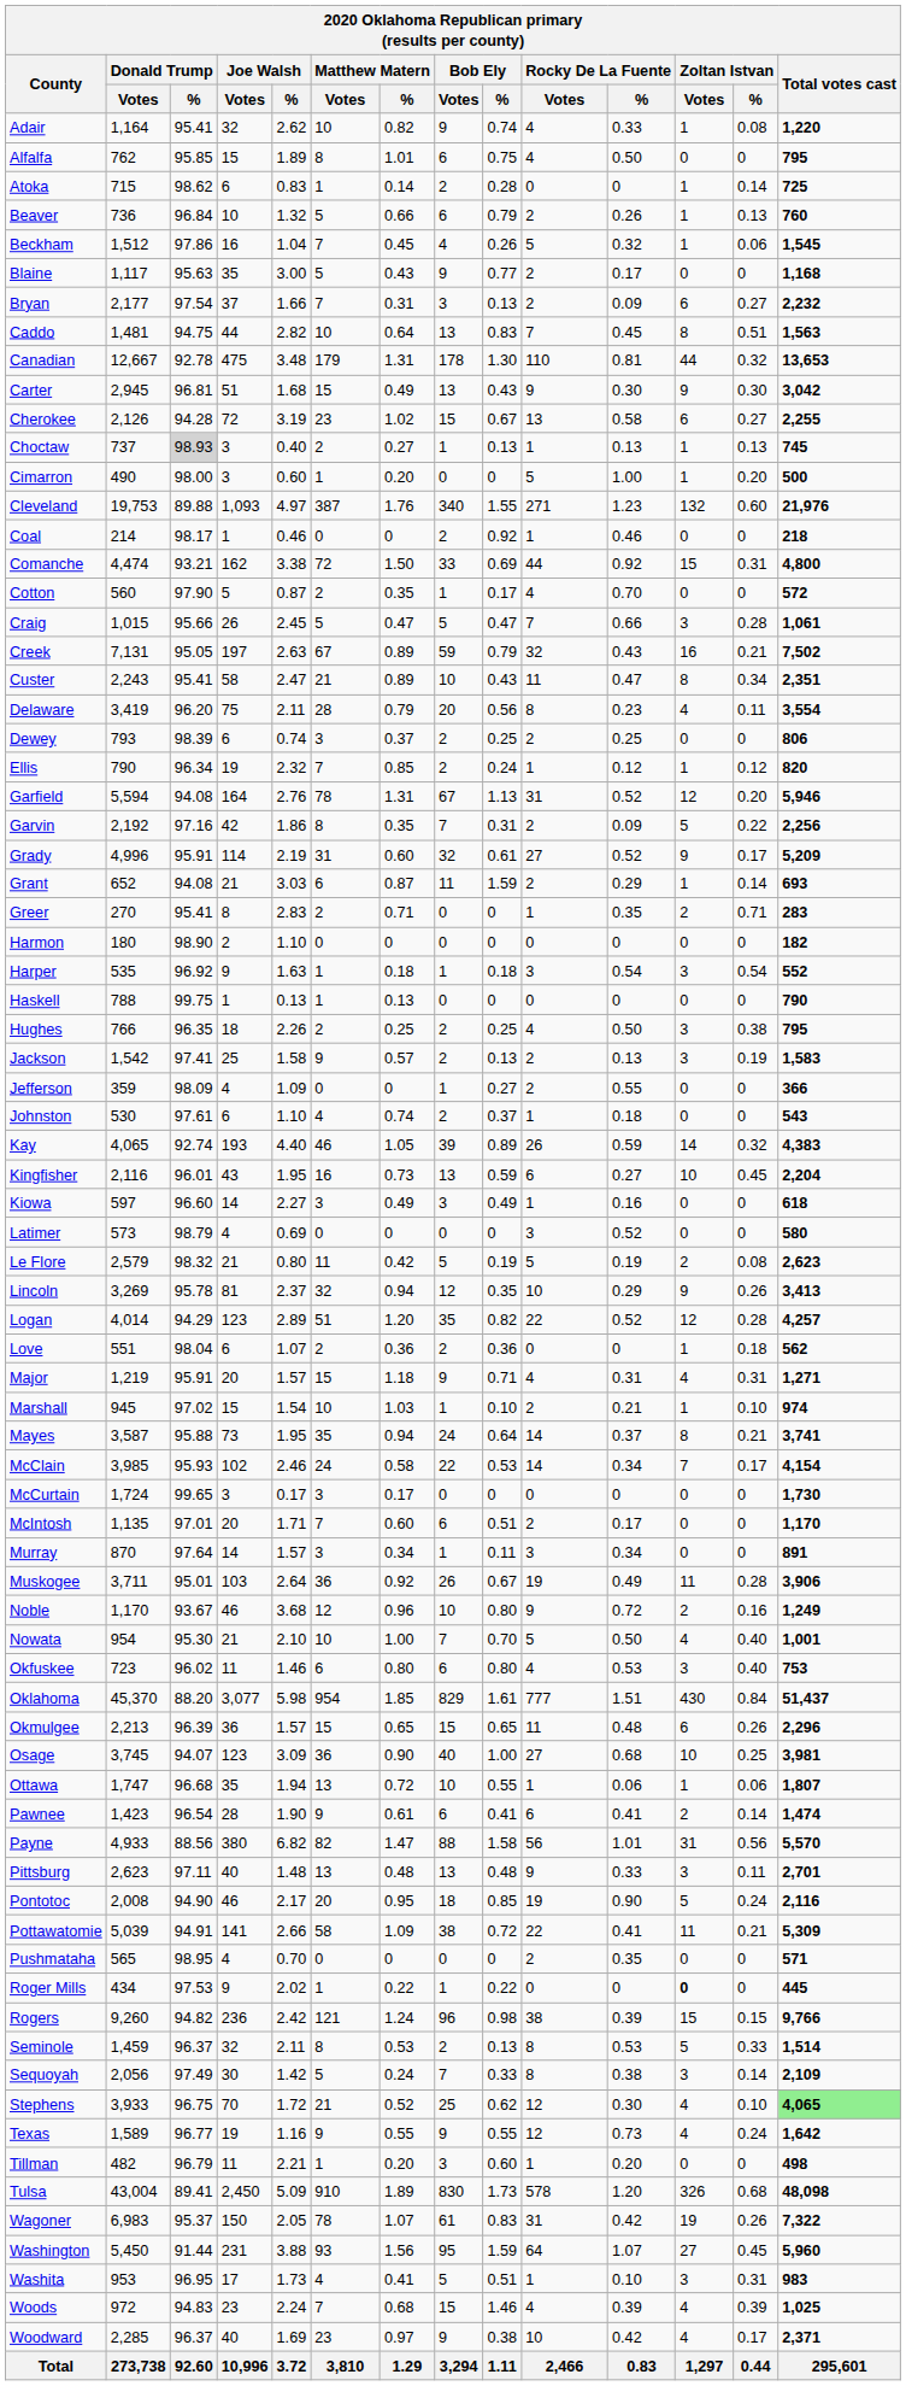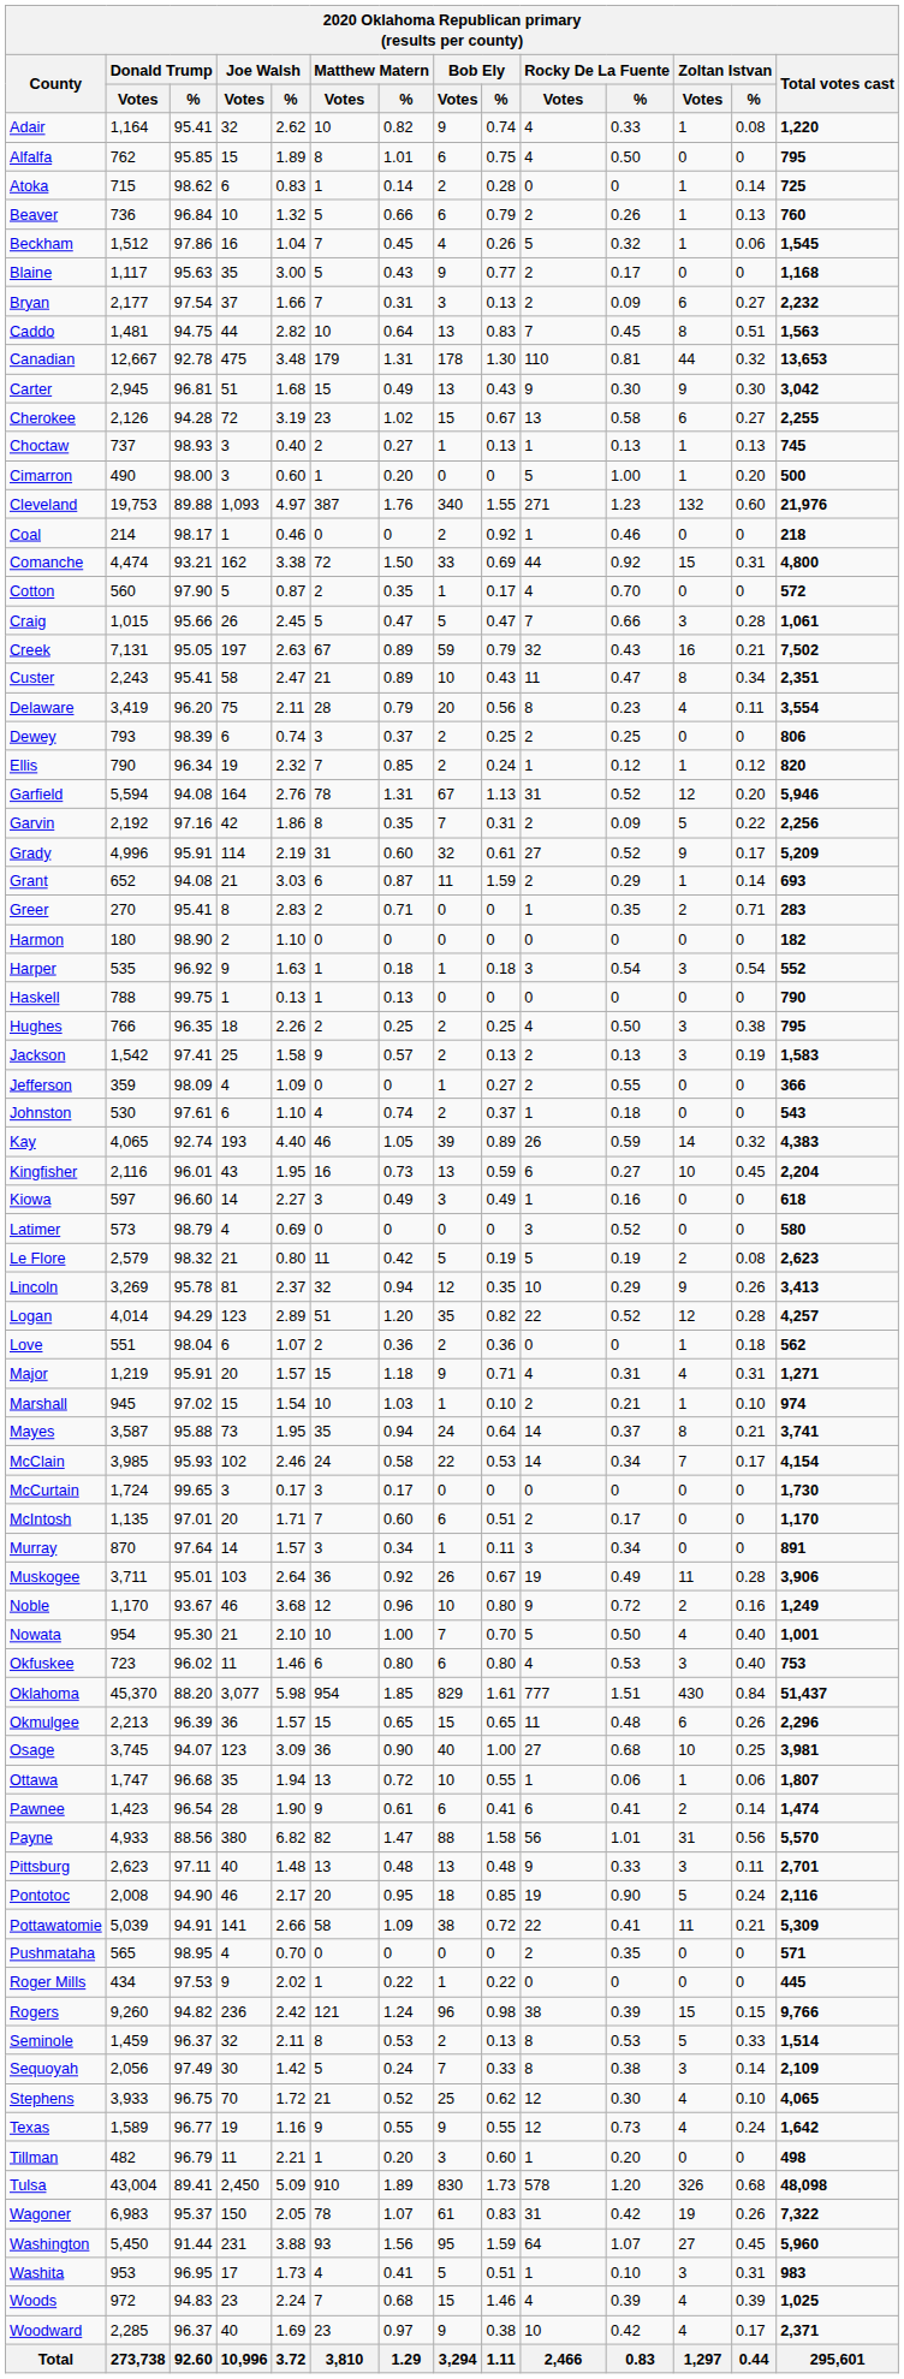Choctaw | Donald Trump / %: lightgrey background -> no background
Roger Mills | Zoltan Istvan / Votes: bold -> normal
Stephens | Total votes cast: lightgreen background -> no background
